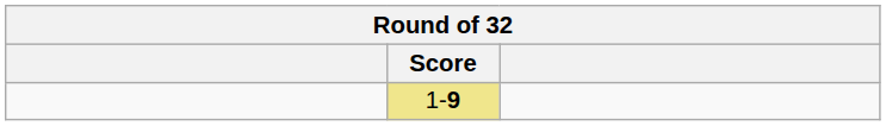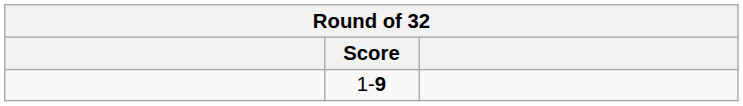row 3 | Score: khaki background -> no background
